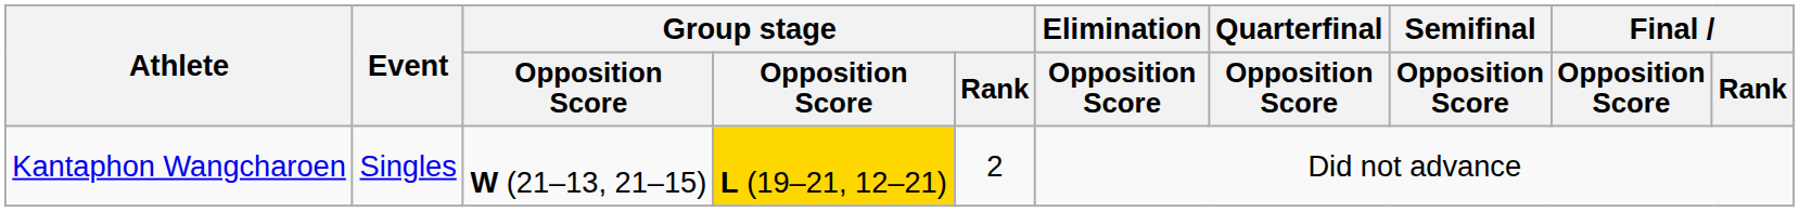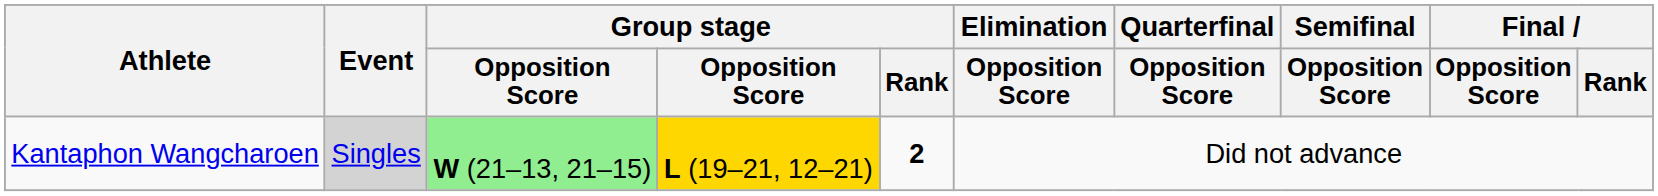Kantaphon Wangcharoen | Event: no background -> lightgrey background
Kantaphon Wangcharoen | column 3: no background -> lightgreen background
Kantaphon Wangcharoen | Group stage / Rank: normal -> bold
